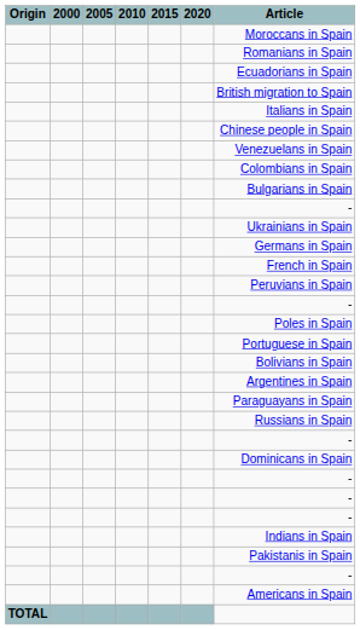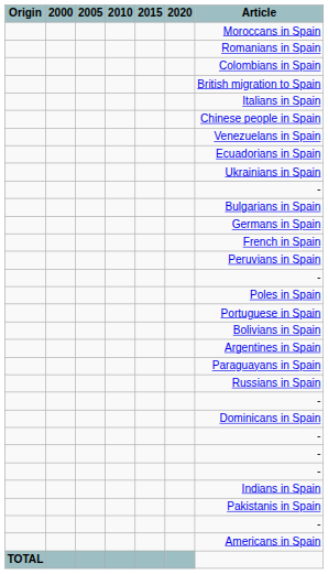row 4 | Article: Ecuadorians in Spain -> Colombians in Spain
row 9 | Article: Colombians in Spain -> Ecuadorians in Spain
row 10 | Article: Bulgarians in Spain -> Ukrainians in Spain
row 12 | Article: Ukrainians in Spain -> Bulgarians in Spain
